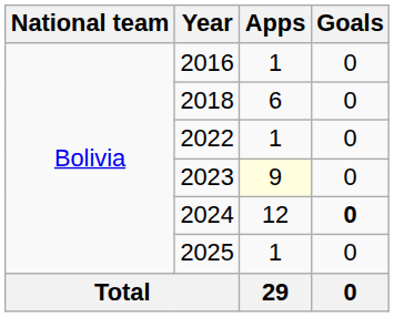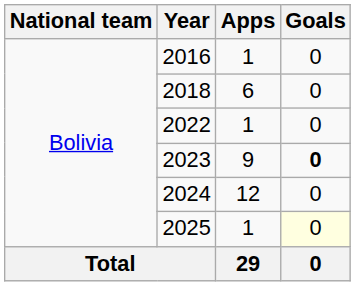2023 | Apps: lightyellow background -> no background
2023 | Goals: normal -> bold
2024 | Goals: bold -> normal
2025 | Goals: no background -> lightyellow background
